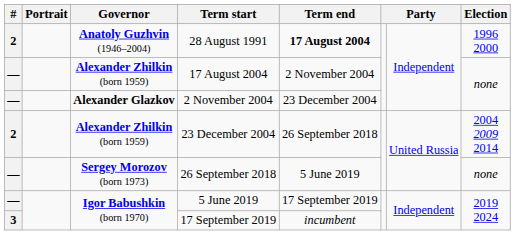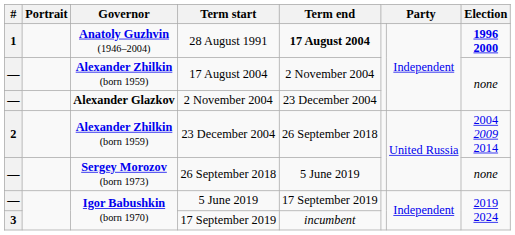28 August 1991 | #: 2 -> 1
28 August 1991 | Election: normal -> bold
